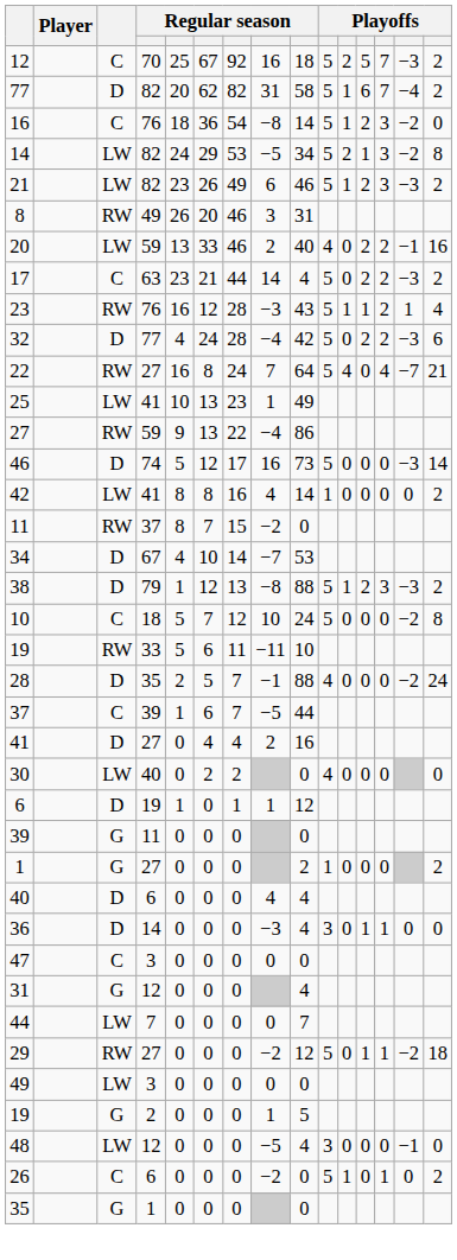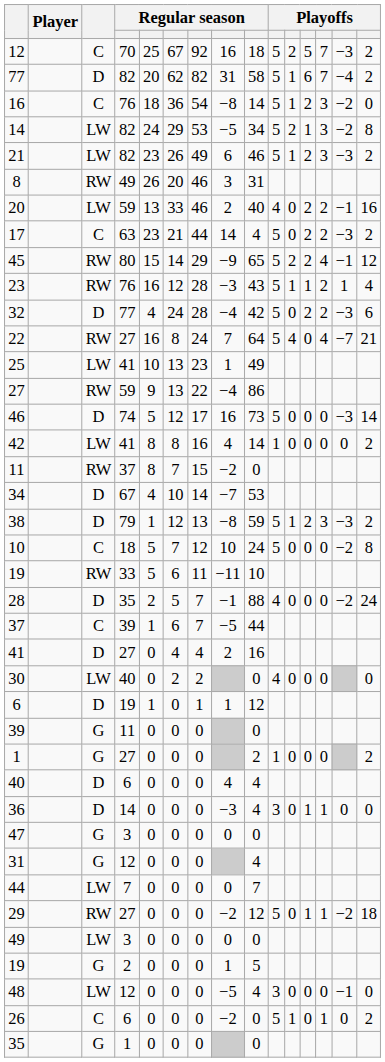+ row: 45 | RW | 80 | 15 | 14 | 29 | −9 | 65 | 5 | 2 | 2 | 4 | −1 | 12
38 | column 9: 88 -> 59
47 | column 3: C -> G
